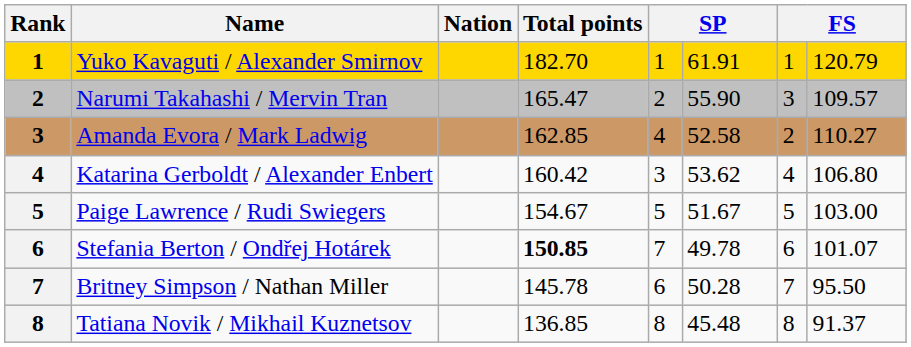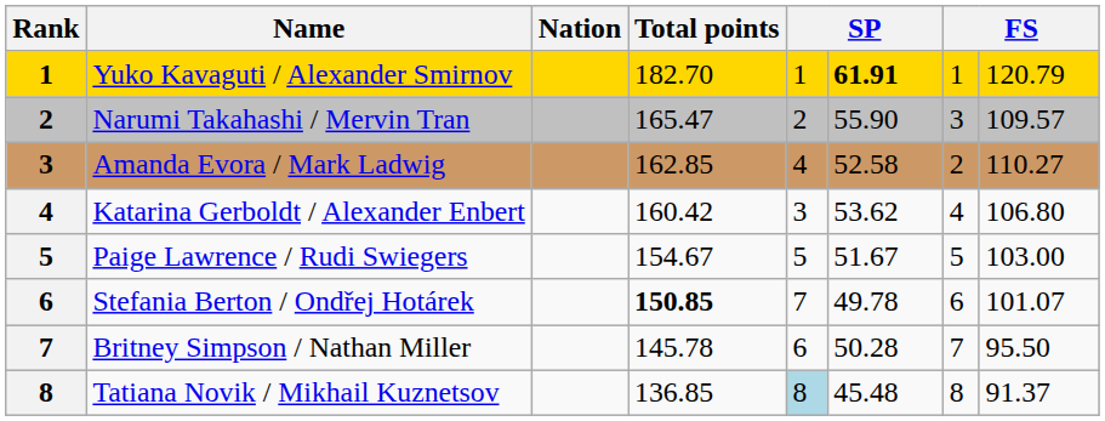Yuko Kavaguti / Alexander Smirnov | column 6: normal -> bold
Tatiana Novik / Mikhail Kuznetsov | column 5: no background -> lightblue background
